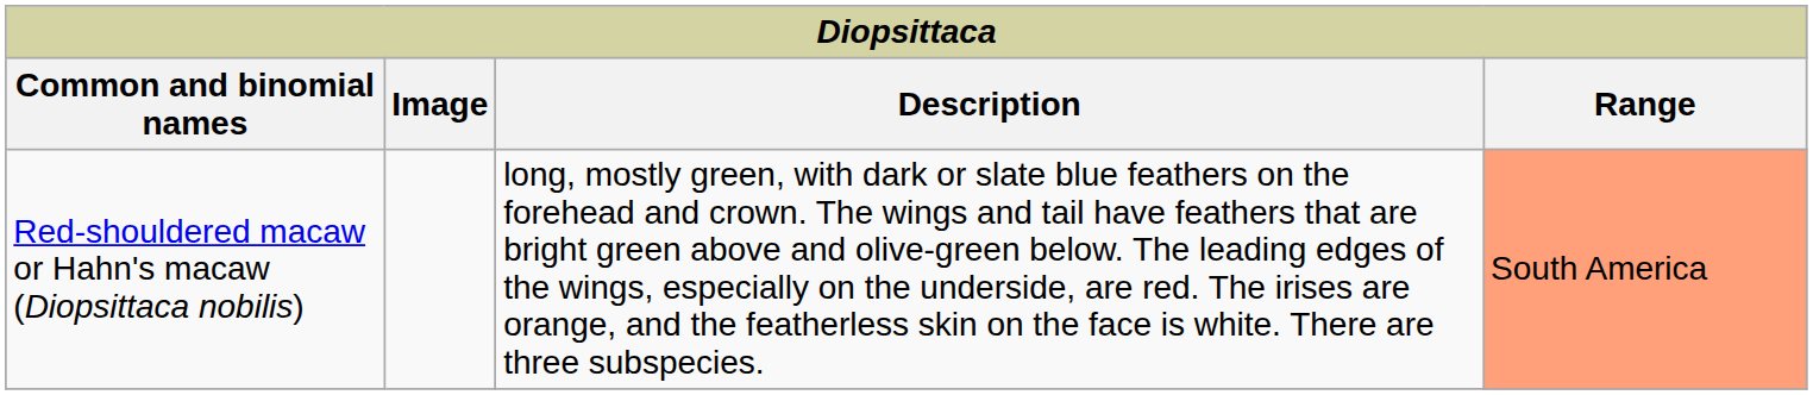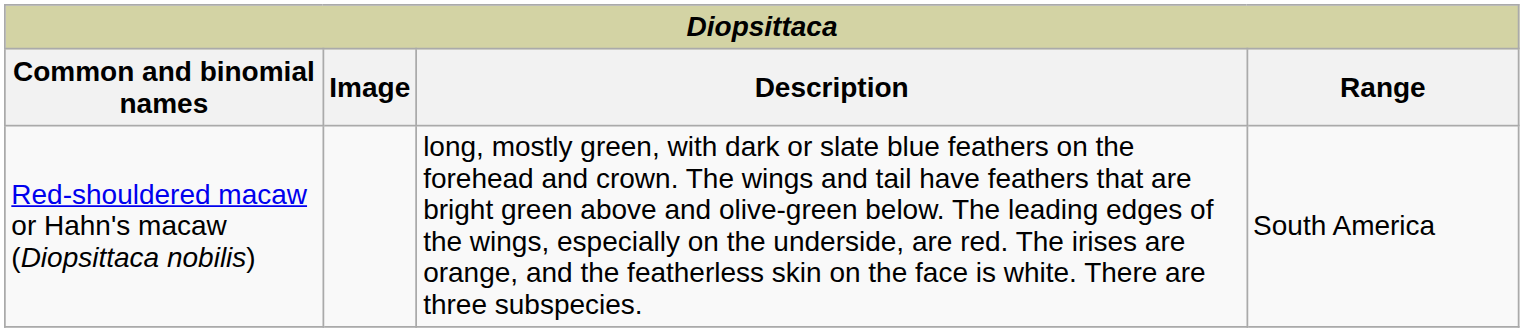Red-shouldered macaw or Hahn's macaw (Diopsittaca nobilis) | Range: lightsalmon background -> no background
